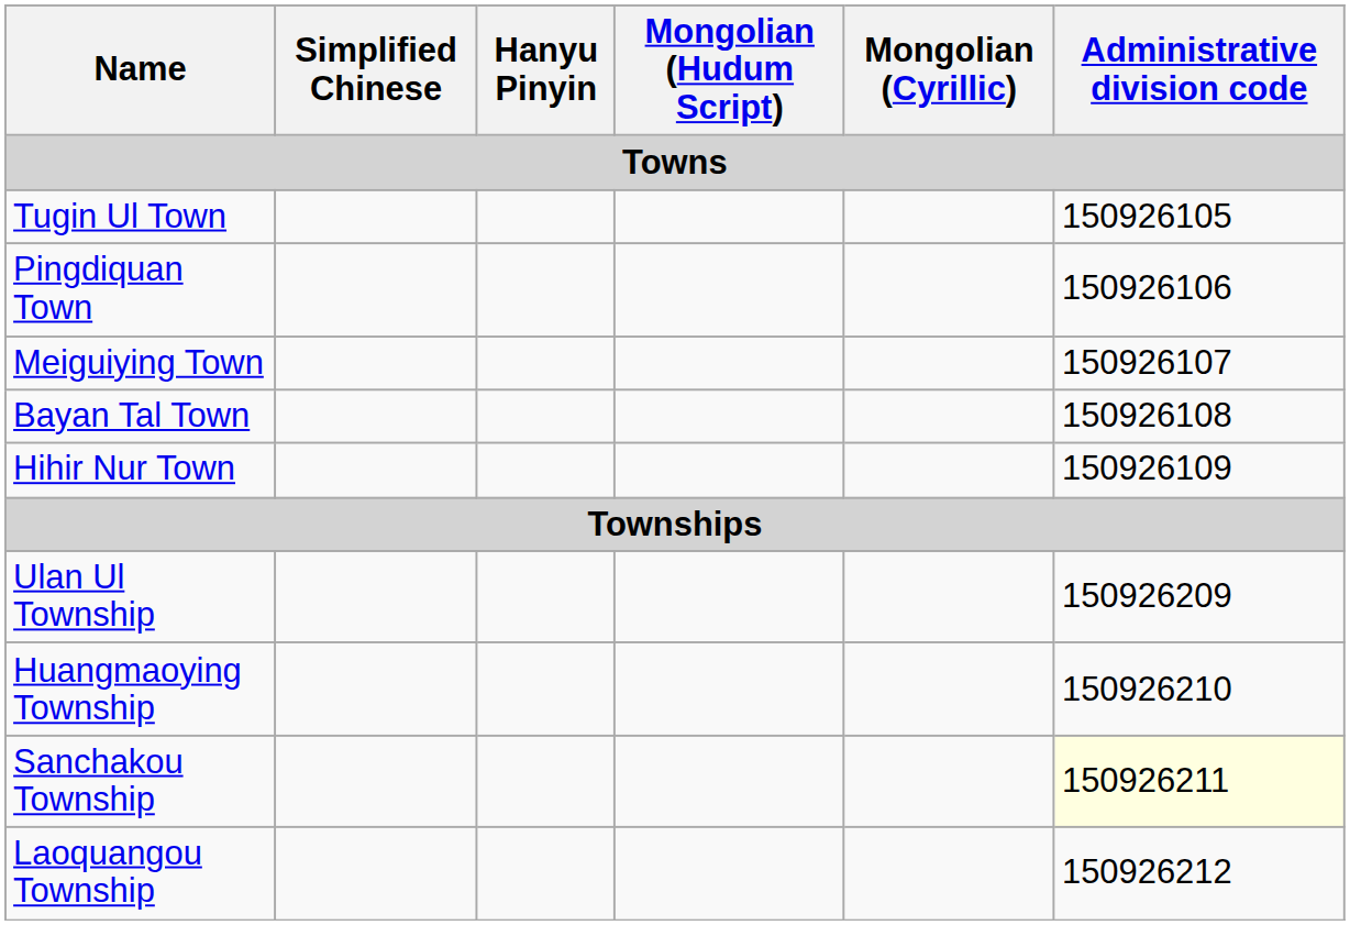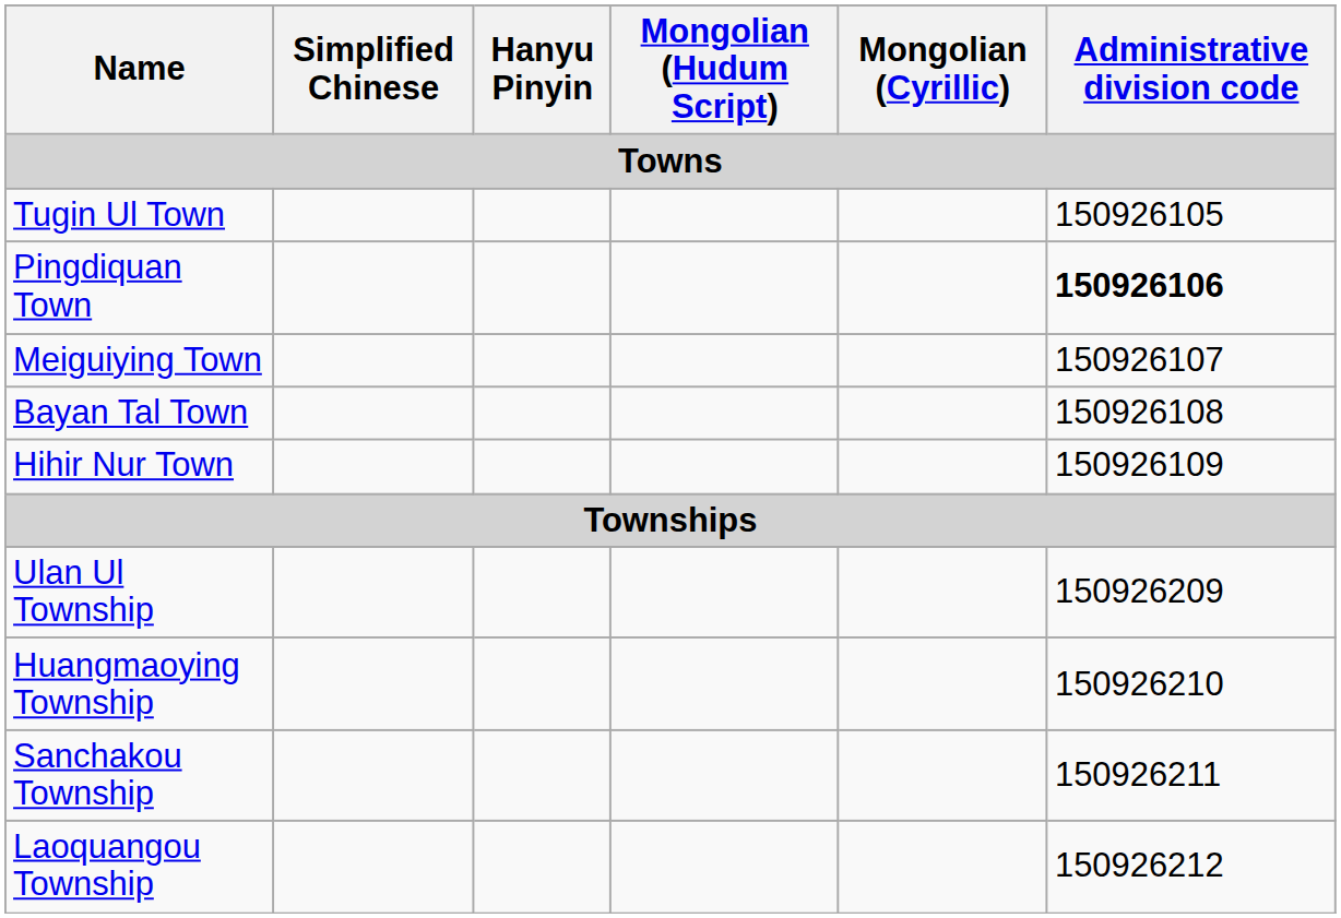Pingdiquan Town | Administrative division code: normal -> bold
Sanchakou Township | Administrative division code: lightyellow background -> no background
